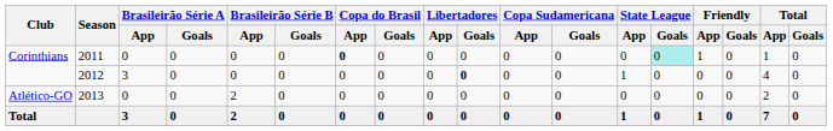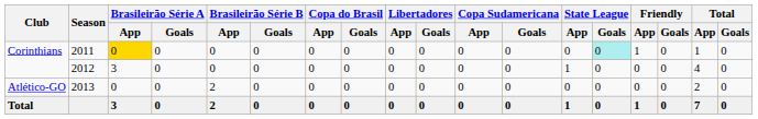2011 | Brasileirão Série A / App: no background -> gold background
2011 | Copa do Brasil / App: bold -> normal
2012 | Libertadores / Goals: bold -> normal
